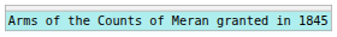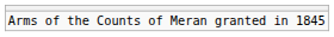row 2 | column 1: paleturquoise background -> no background
